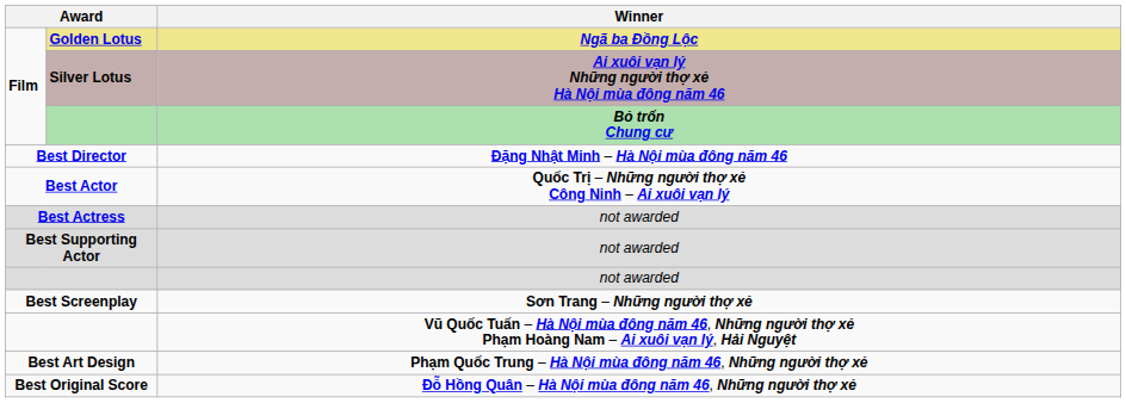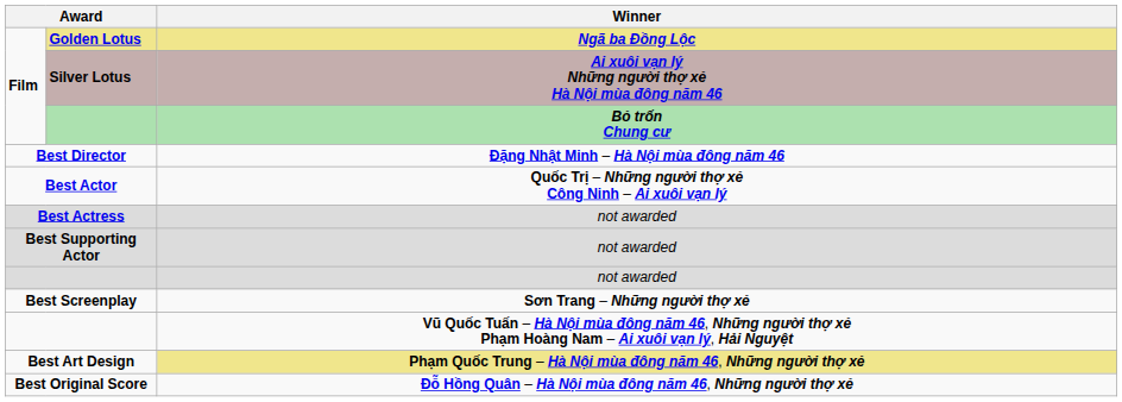Best Art Design | Winner: no background -> khaki background
